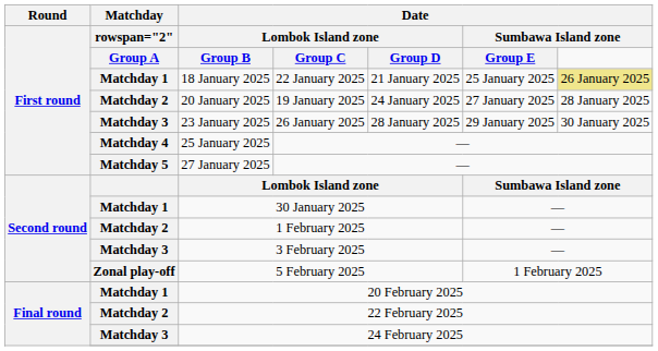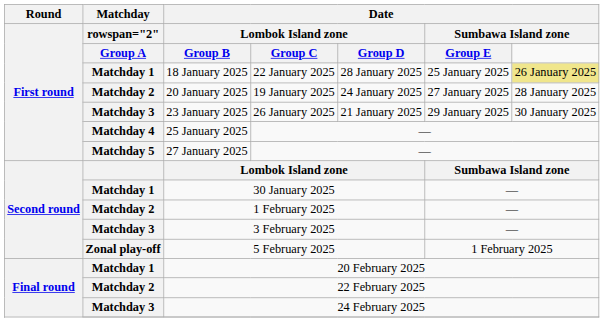18 January 2025 | Date / Lombok Island zone / Group D: 21 January 2025 -> 28 January 2025
23 January 2025 | Date / Lombok Island zone / Group D: 28 January 2025 -> 21 January 2025
